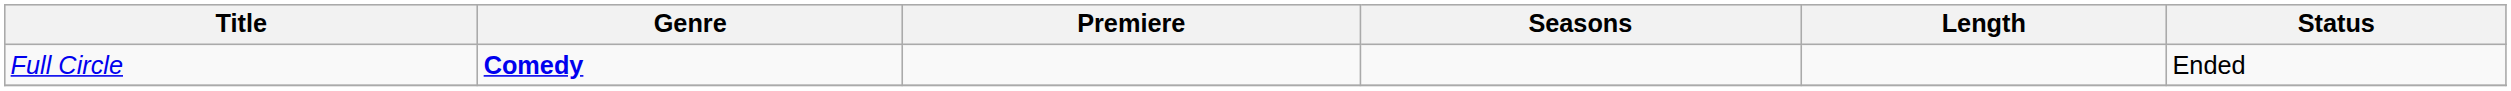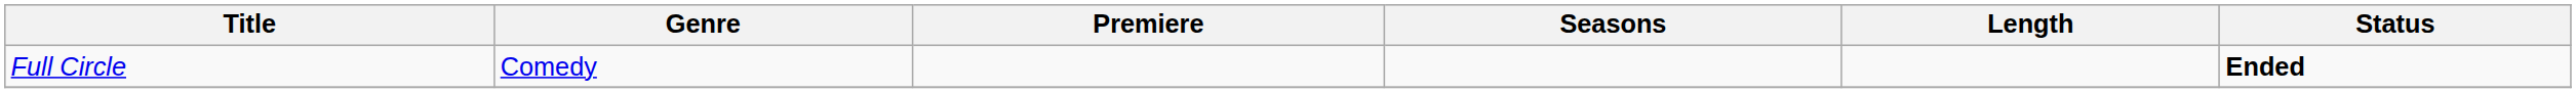Full Circle | Genre: bold -> normal
Full Circle | Status: normal -> bold
